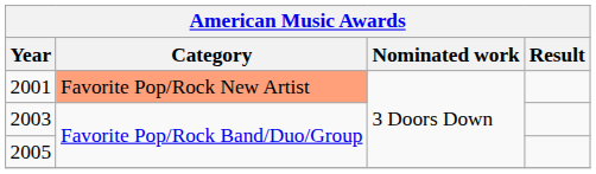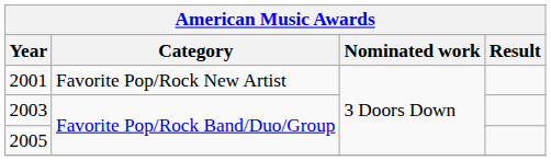2001 | Category: lightsalmon background -> no background
